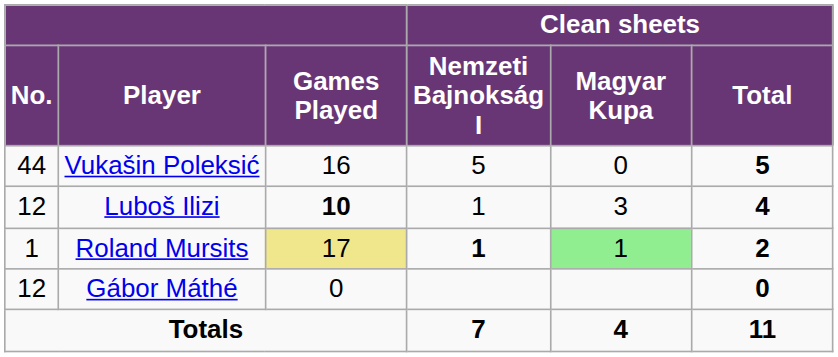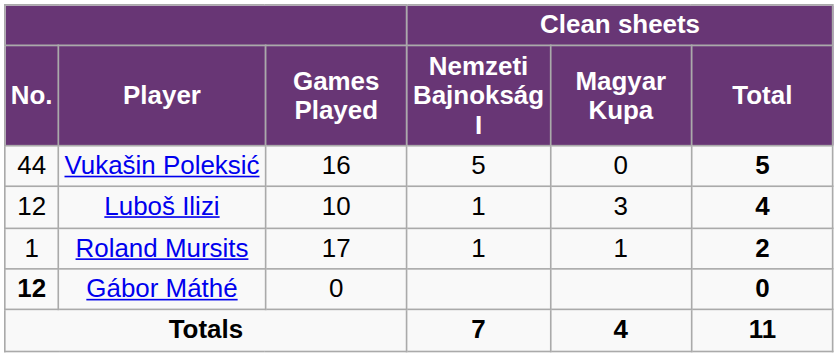Luboš Ilizi | Games Played: bold -> normal
Roland Mursits | Games Played: khaki background -> no background
Roland Mursits | Clean sheets / Nemzeti Bajnokság I: bold -> normal
Roland Mursits | Clean sheets / Magyar Kupa: lightgreen background -> no background
Gábor Máthé | No.: normal -> bold
